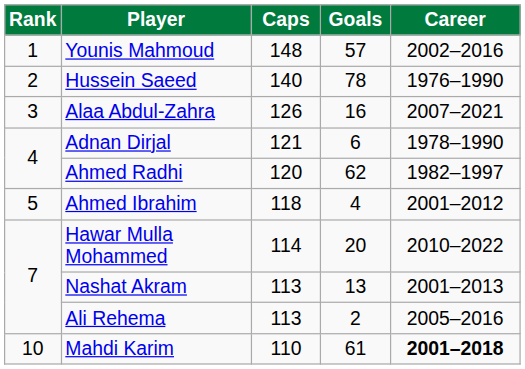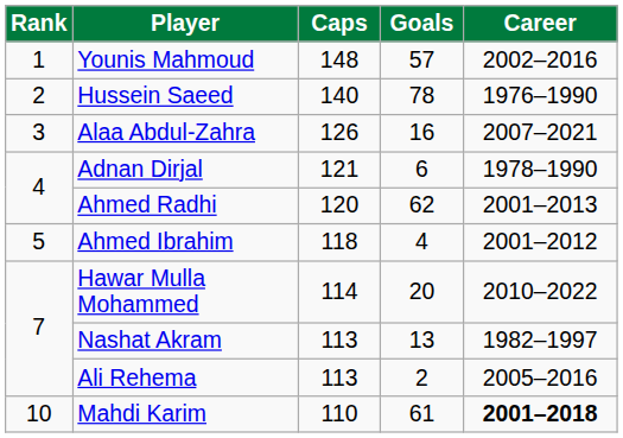Ahmed Radhi | Career: 1982–1997 -> 2001–2013
Nashat Akram | Career: 2001–2013 -> 1982–1997
